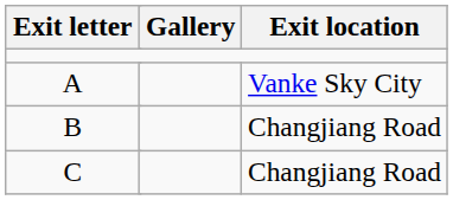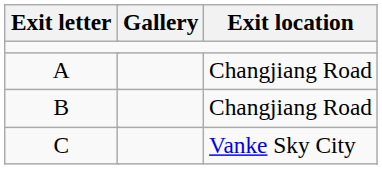A | Exit location: Vanke Sky City -> Changjiang Road
C | Exit location: Changjiang Road -> Vanke Sky City
